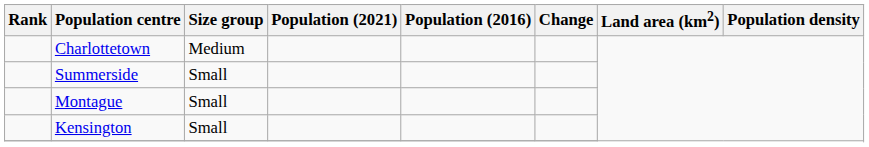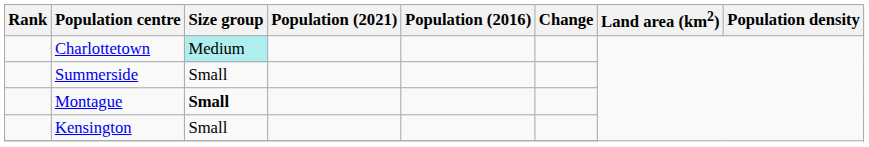Charlottetown | Size group: no background -> paleturquoise background
Montague | Size group: normal -> bold
